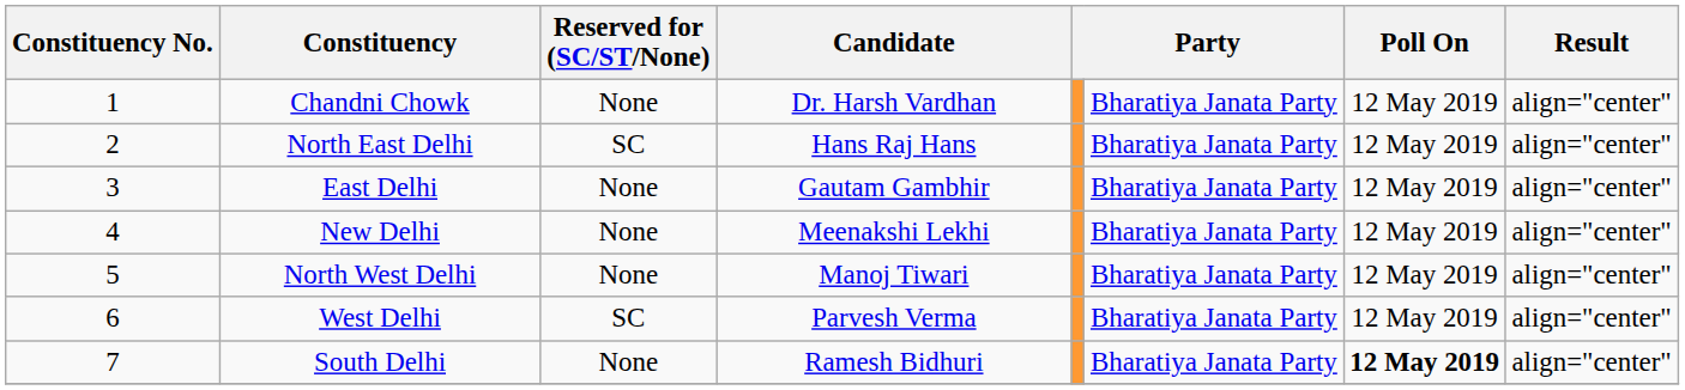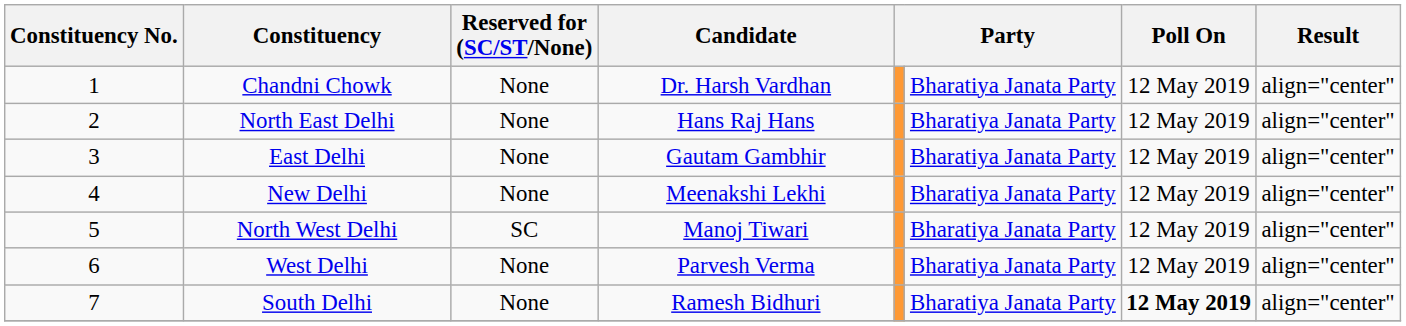North East Delhi | Reserved for (SC/ST/None): SC -> None
North West Delhi | Reserved for (SC/ST/None): None -> SC
West Delhi | Reserved for (SC/ST/None): SC -> None
